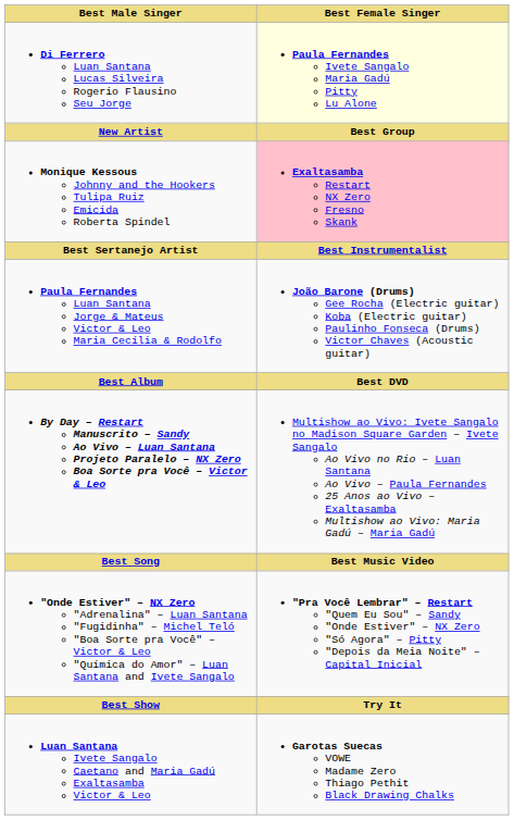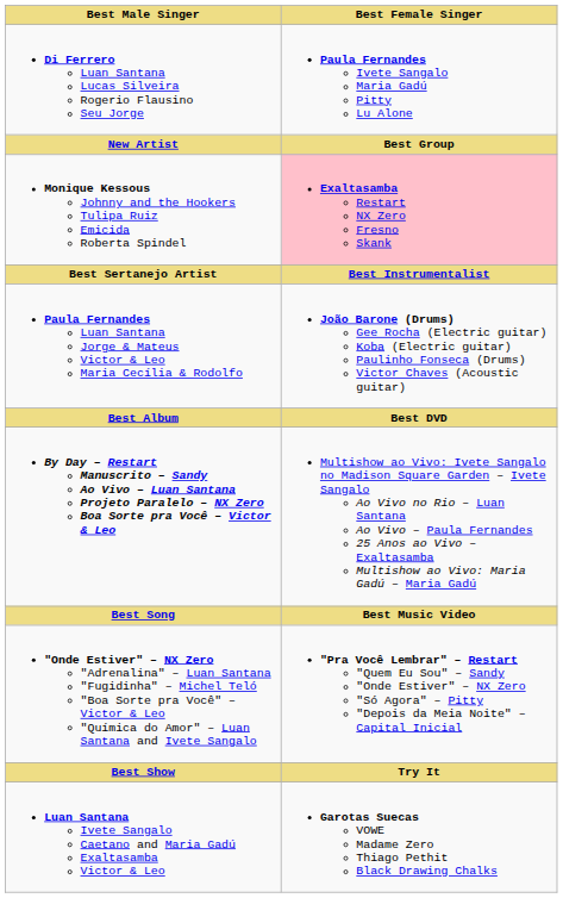row 2 | Best Female Singer: lightyellow background -> no background
